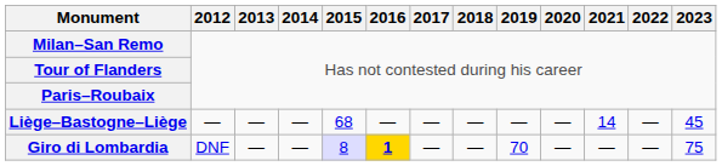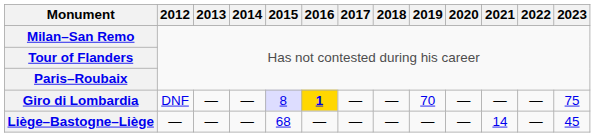rows swapped: Liège–Bastogne–Liège <-> Giro di Lombardia
